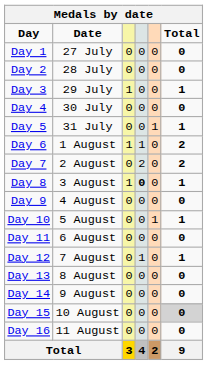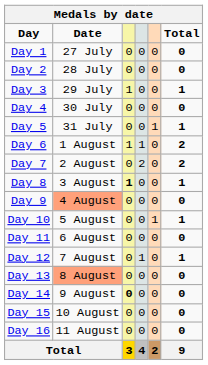Day 8 | column 3: normal -> bold
Day 8 | column 4: bold -> normal
Day 9 | Date: no background -> lightsalmon background
Day 13 | Date: no background -> lightsalmon background
Day 14 | column 3: normal -> bold
Day 15 | Total: lightgrey background -> no background
